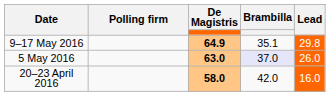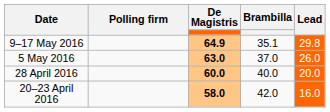5 May 2016 | Brambilla: lavender background -> no background
+ row: 28 April 2016 | 60.0 | 40.0 | 20.0
